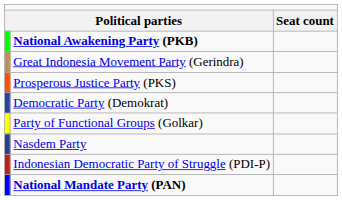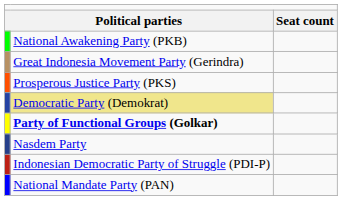National Awakening Party (PKB) | column 2: bold -> normal
Democratic Party (Demokrat) | column 2: no background -> khaki background
Party of Functional Groups (Golkar) | column 2: normal -> bold
National Mandate Party (PAN) | column 2: bold -> normal
